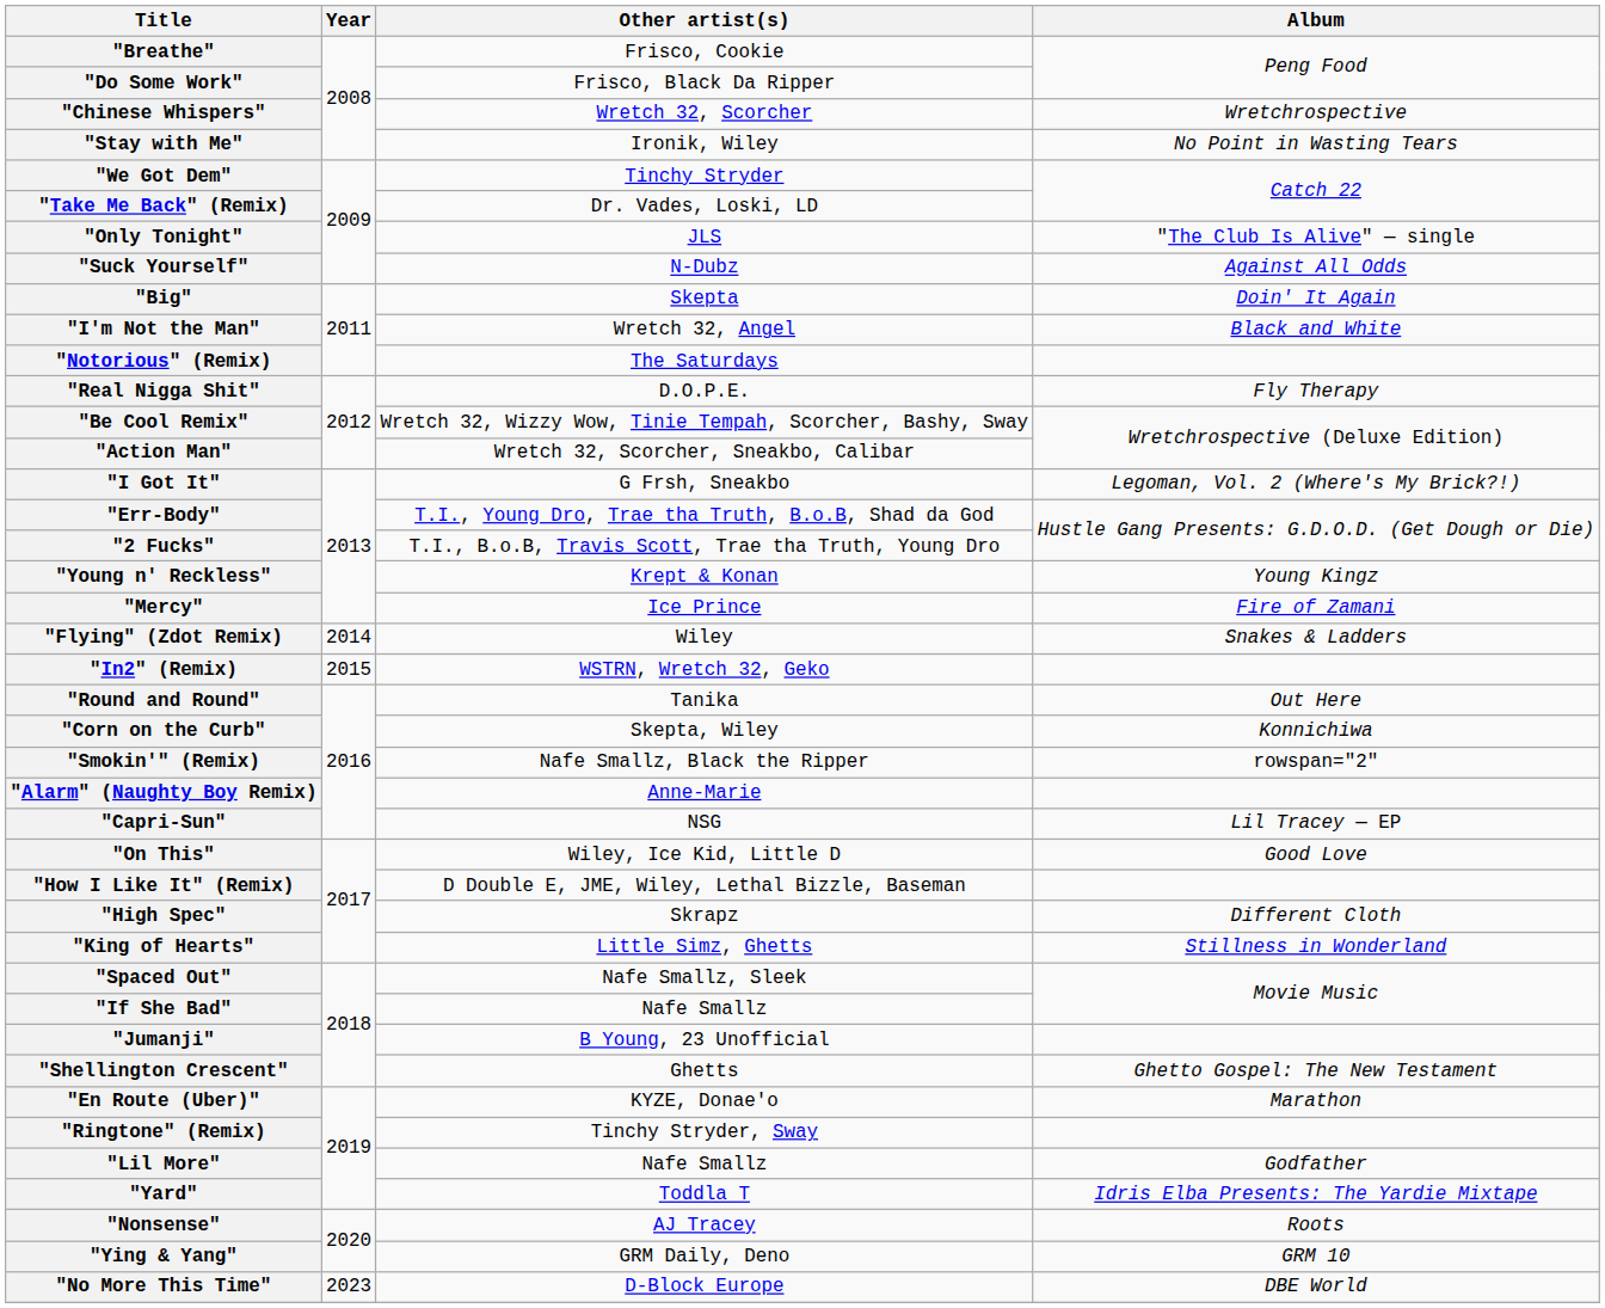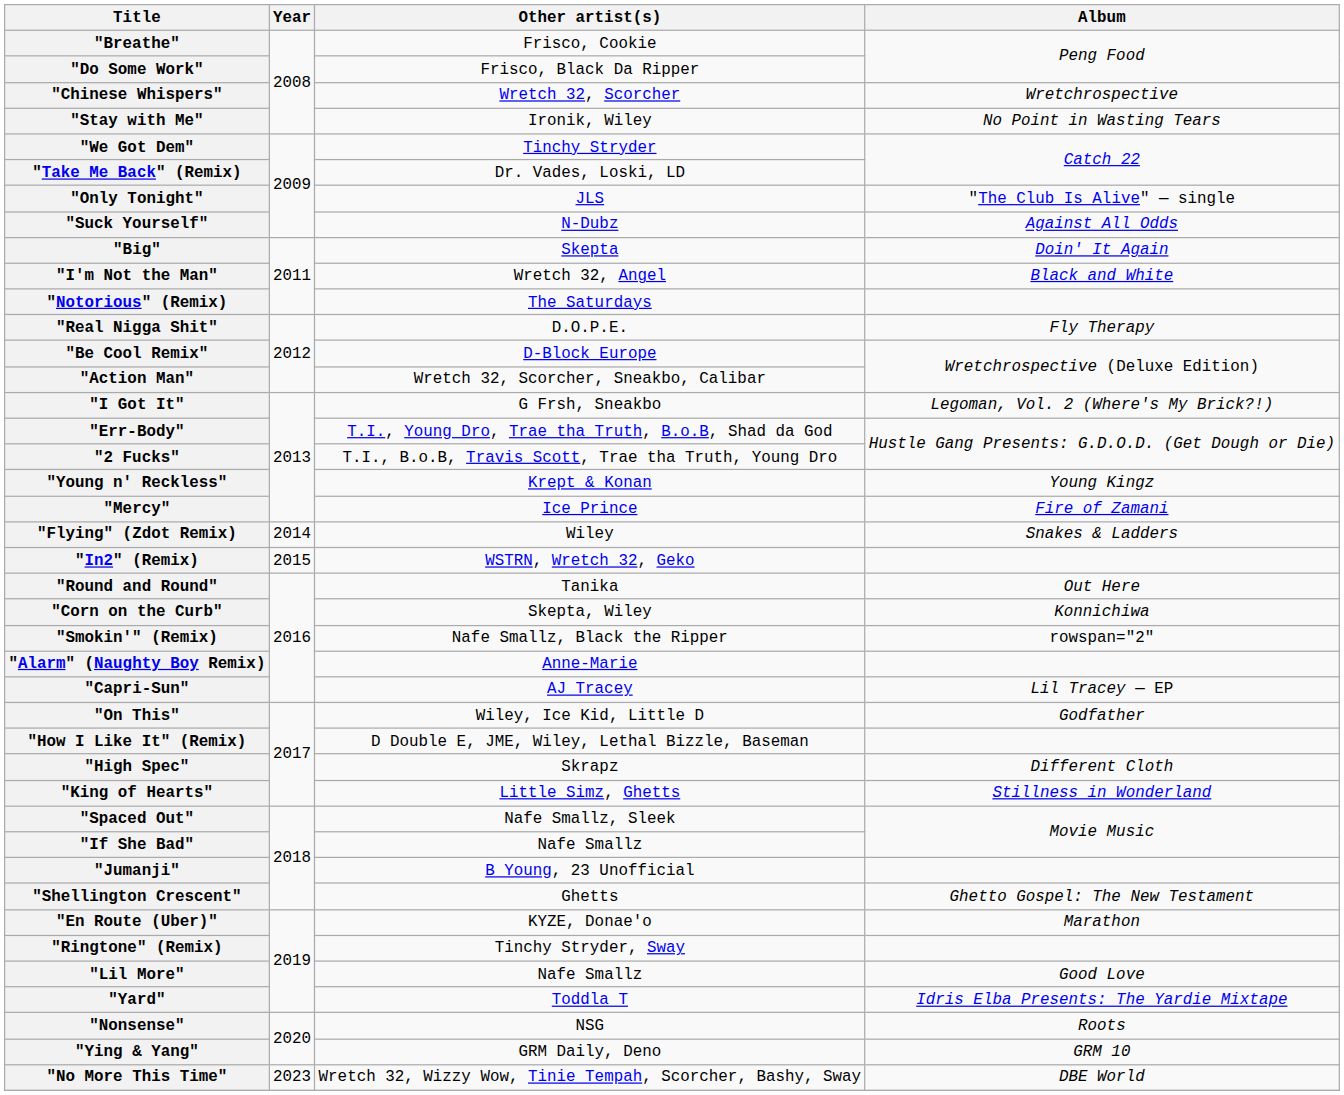"Be Cool Remix" | Other artist(s): Wretch 32, Wizzy Wow, Tinie Tempah, Scorcher, Bashy, Sway -> D-Block Europe
"Capri-Sun" | Other artist(s): NSG -> AJ Tracey
"On This" | Album: Good Love -> Godfather
"Lil More" | Album: Godfather -> Good Love
"Nonsense" | Other artist(s): AJ Tracey -> NSG
"No More This Time" | Other artist(s): D-Block Europe -> Wretch 32, Wizzy Wow, Tinie Tempah, Scorcher, Bashy, Sway
